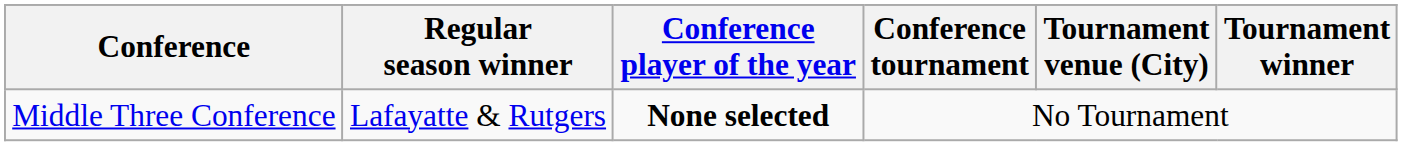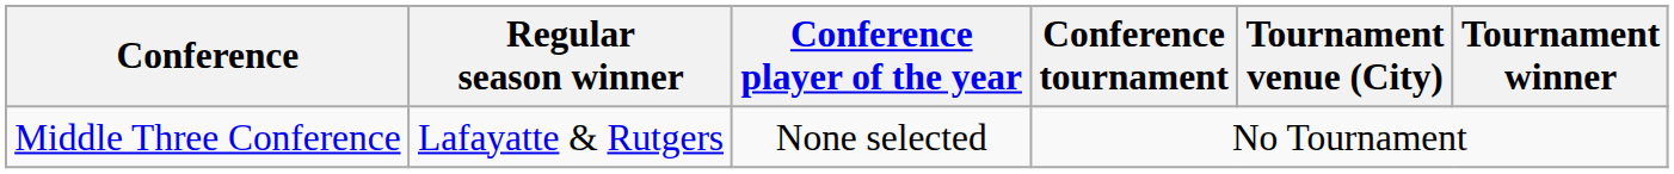Middle Three Conference | Conference player of the year: bold -> normal
